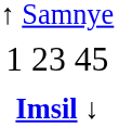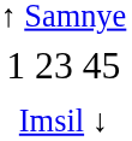row 3 | column 1: bold -> normal
